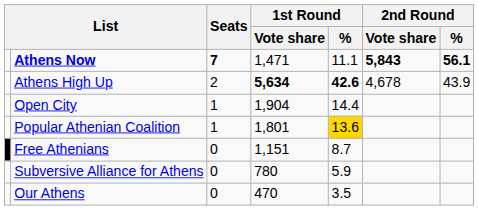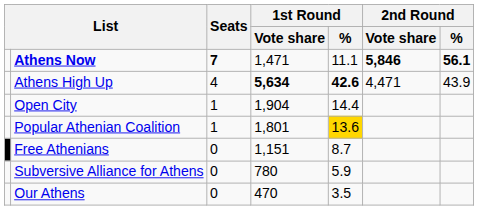Athens Now | 2nd Round / Vote share: 5,843 -> 5,846
Athens High Up | Seats: 2 -> 4
Athens High Up | 2nd Round / Vote share: 4,678 -> 4,471
